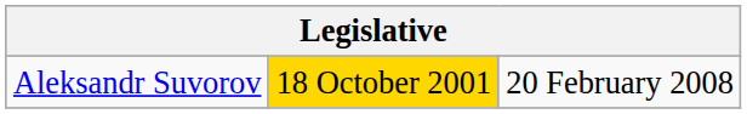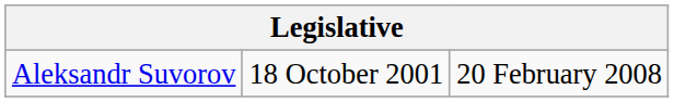Aleksandr Suvorov | column 2: gold background -> no background
